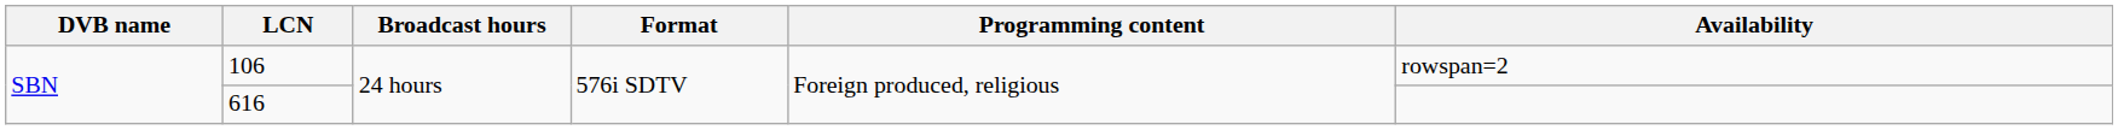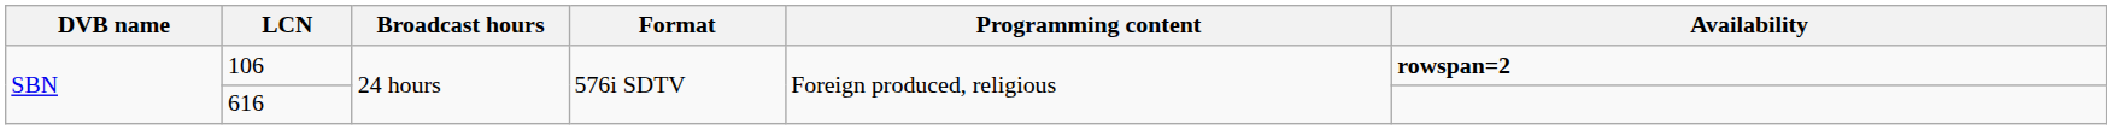106 | Availability: normal -> bold
